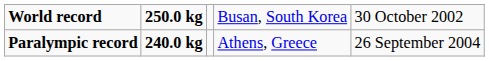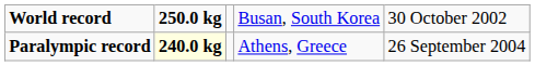Paralympic record | column 2: no background -> lightyellow background
